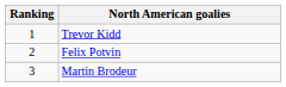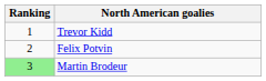Martin Brodeur | Ranking: no background -> lightgreen background
